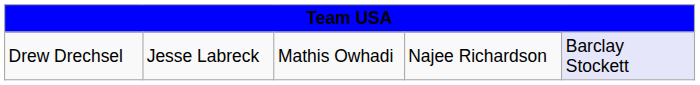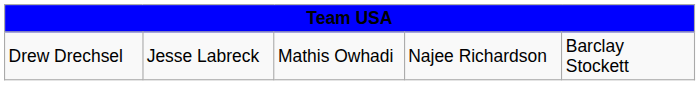Drew Drechsel | column 5: lavender background -> no background
